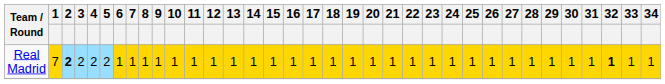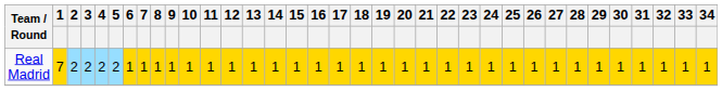Real Madrid | 2: bold -> normal
Real Madrid | 32: bold -> normal
